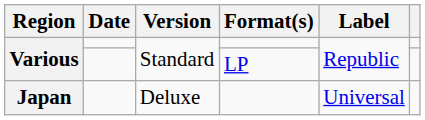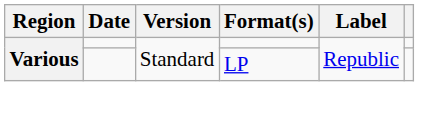- row: Japan | Deluxe | Universal
